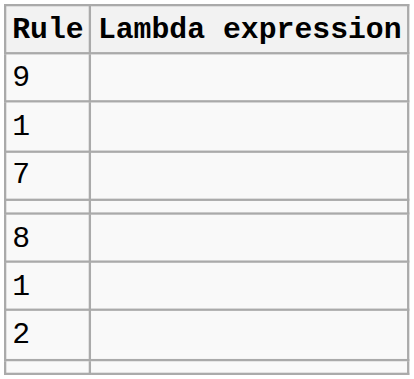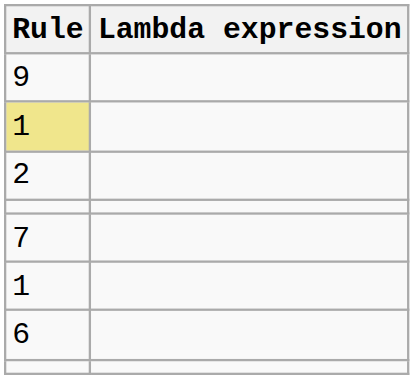row 3 | Rule: no background -> khaki background
row 4 | Rule: 7 -> 2
row 6 | Rule: 8 -> 7
row 8 | Rule: 2 -> 6
